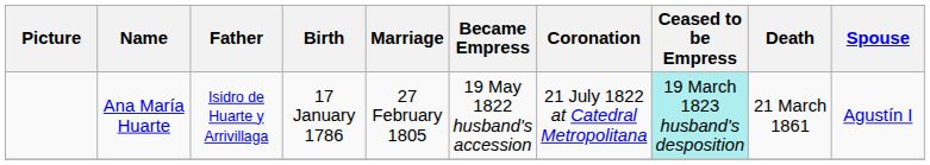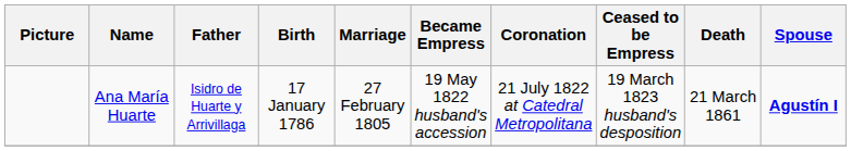Ana María Huarte | Ceased to be Empress: paleturquoise background -> no background
Ana María Huarte | Spouse: normal -> bold
